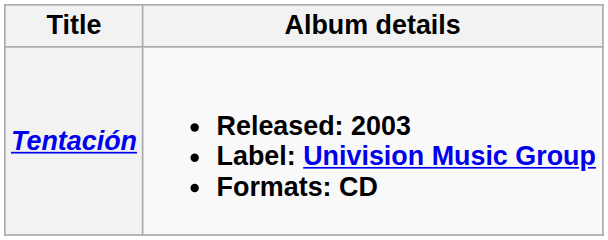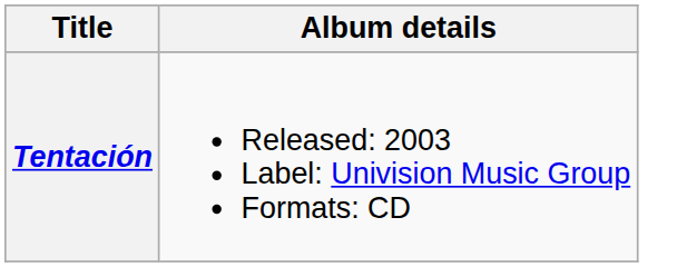Tentación | Album details: bold -> normal
